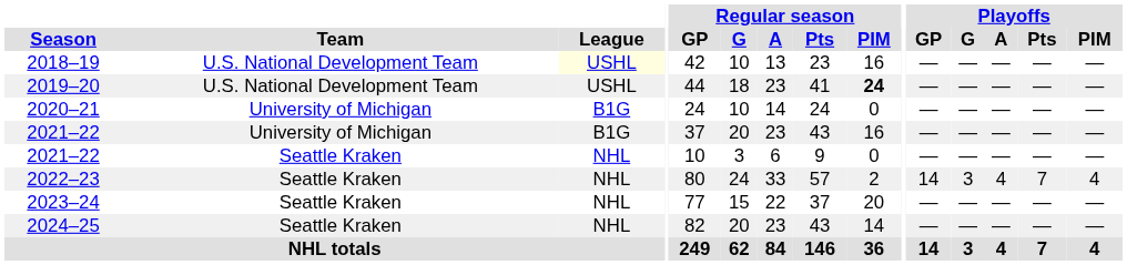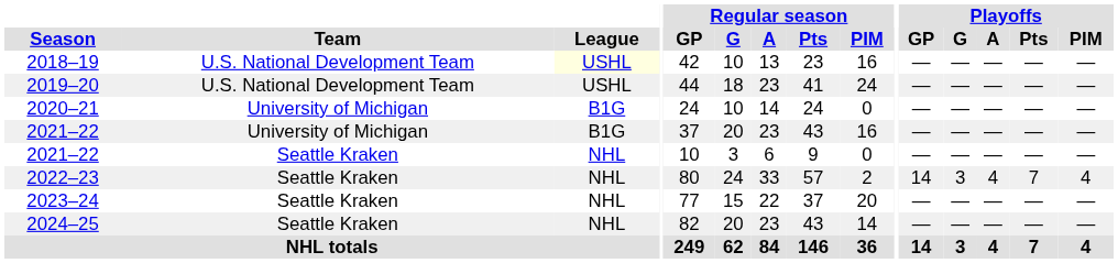2019–20 | Regular season / PIM: bold -> normal
